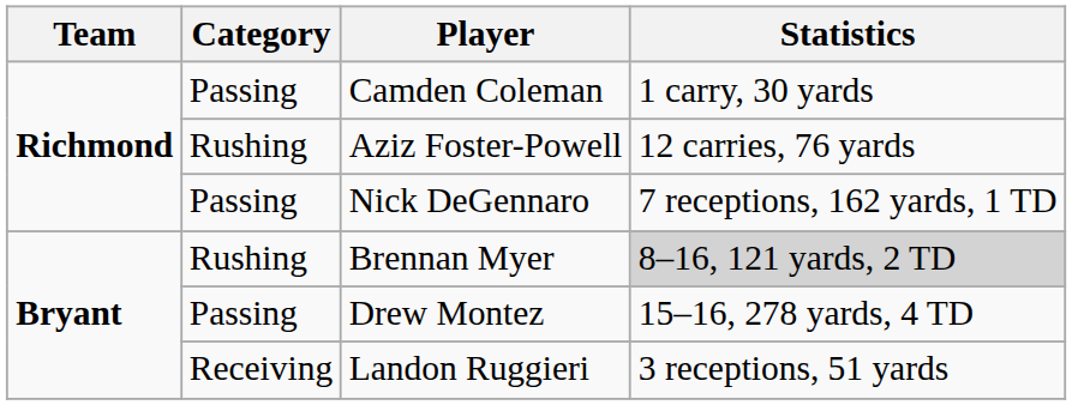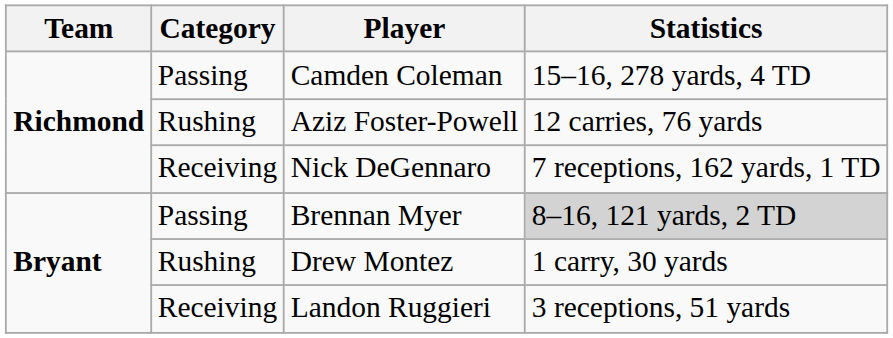Camden Coleman | Statistics: 1 carry, 30 yards -> 15–16, 278 yards, 4 TD
Nick DeGennaro | Category: Passing -> Receiving
Brennan Myer | Category: Rushing -> Passing
Drew Montez | Category: Passing -> Rushing
Drew Montez | Statistics: 15–16, 278 yards, 4 TD -> 1 carry, 30 yards
